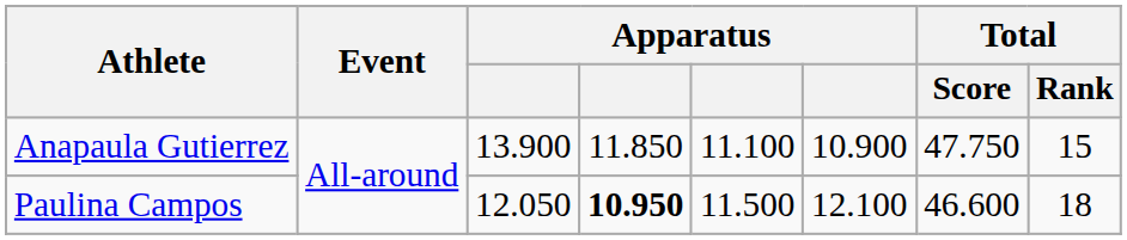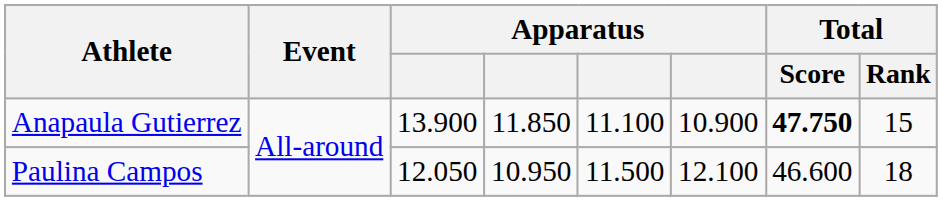row 3 | Total / Score: normal -> bold
row 4 | column 4: bold -> normal
